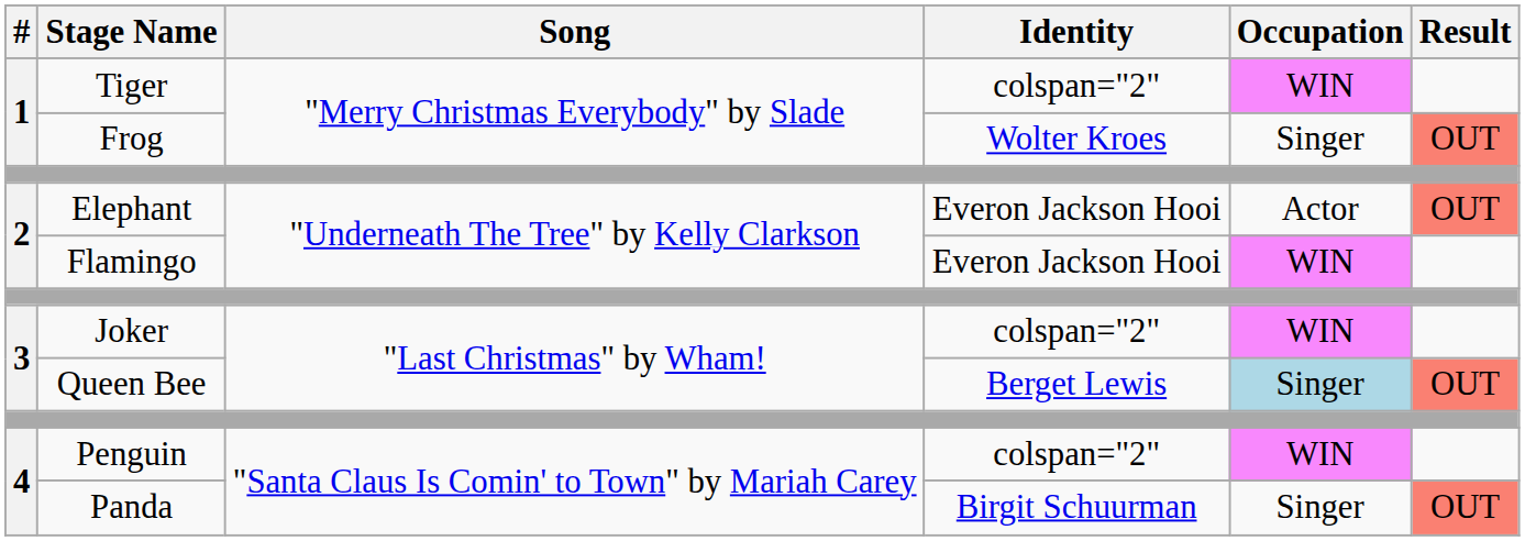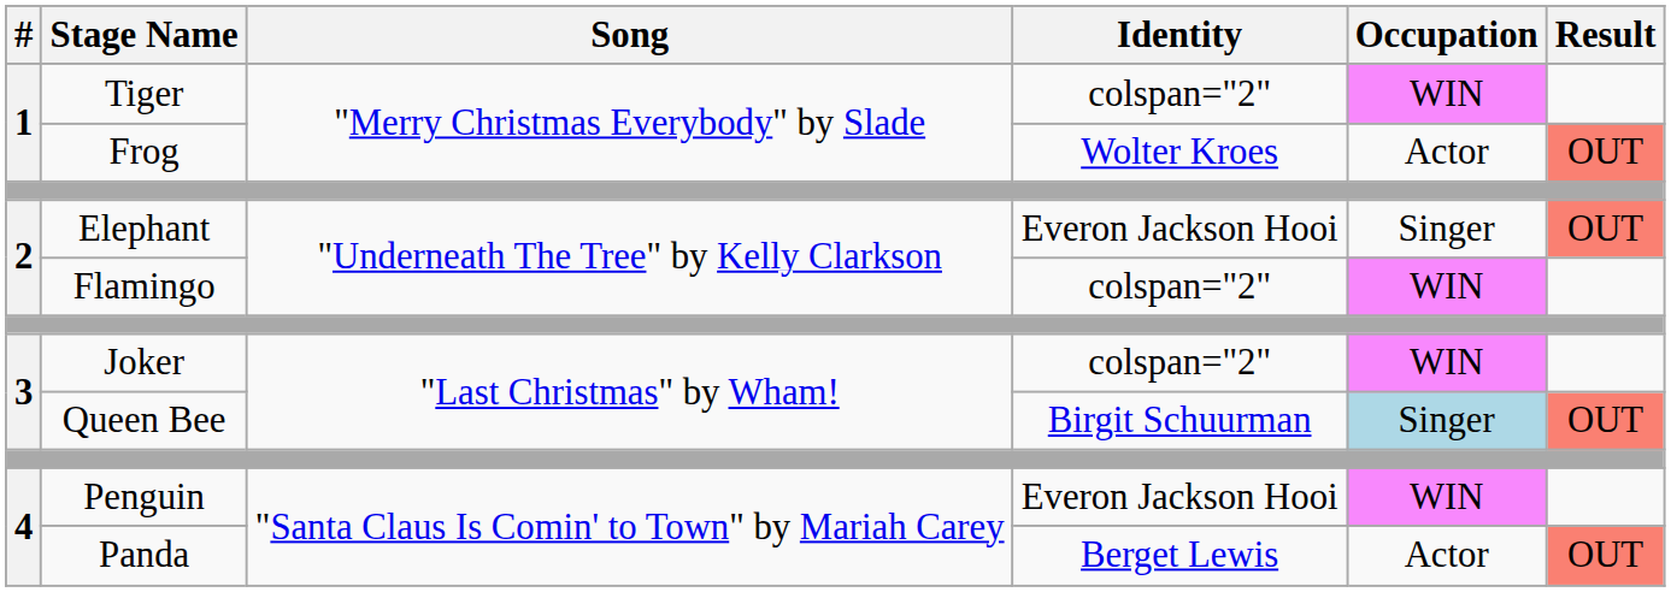Frog | Occupation: Singer -> Actor
Elephant | Occupation: Actor -> Singer
Flamingo | Identity: Everon Jackson Hooi -> colspan="2"
Queen Bee | Identity: Berget Lewis -> Birgit Schuurman
Penguin | Identity: colspan="2" -> Everon Jackson Hooi
Panda | Identity: Birgit Schuurman -> Berget Lewis
Panda | Occupation: Singer -> Actor
